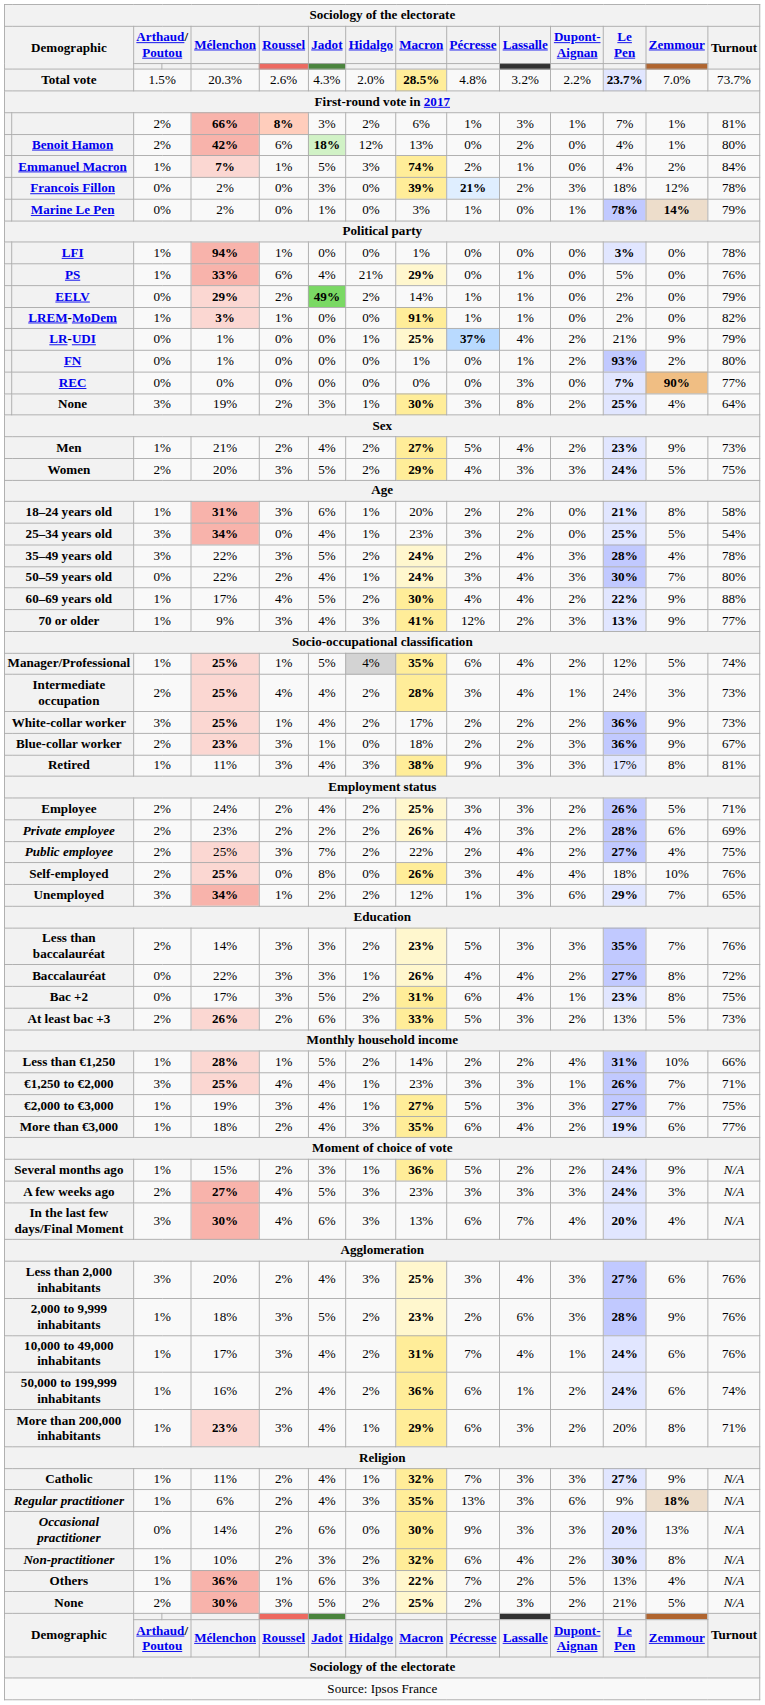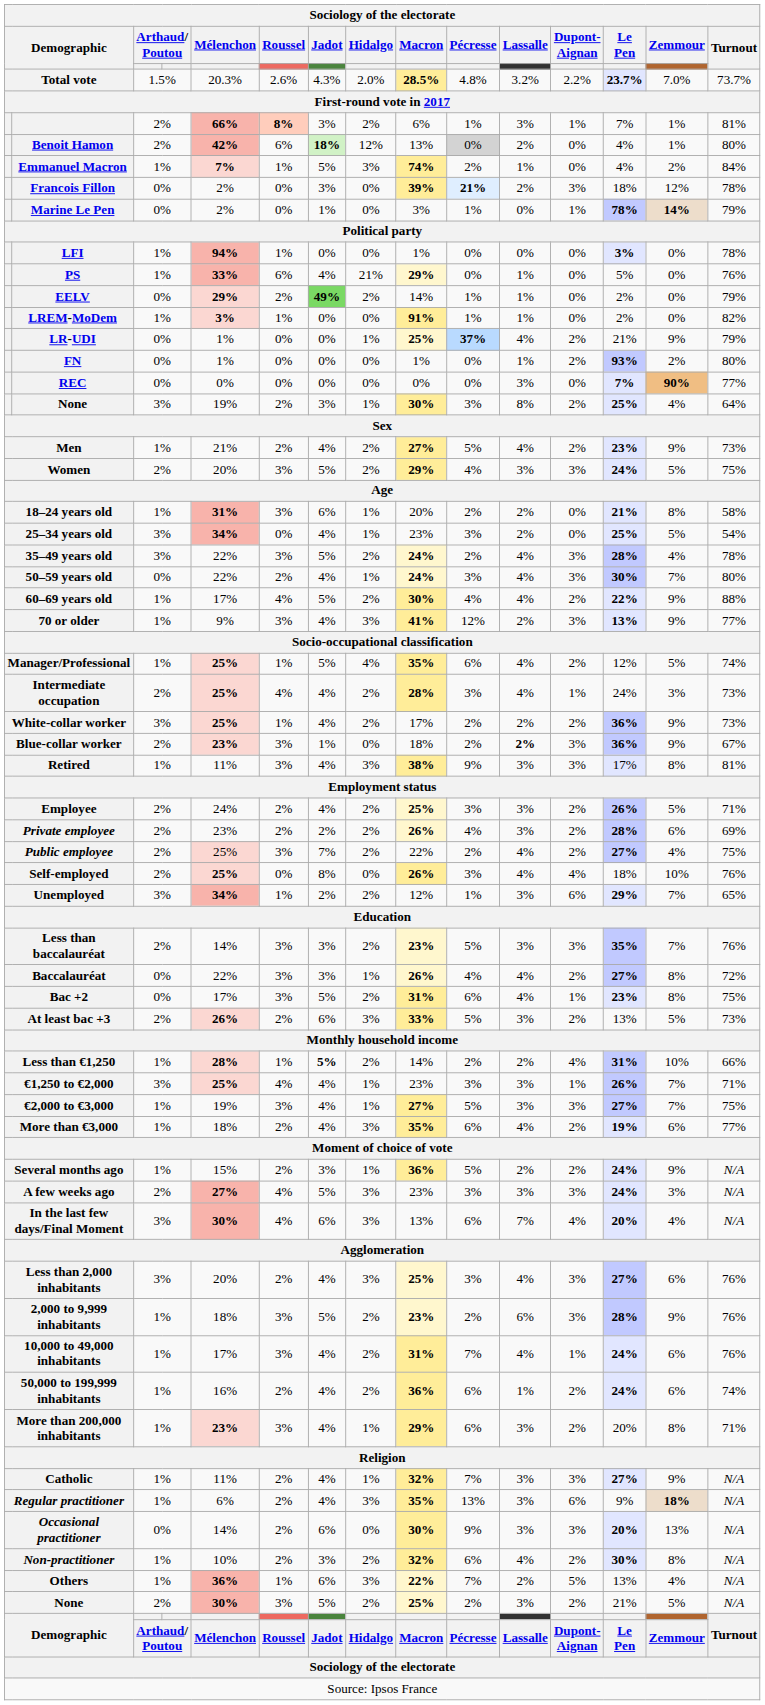Benoit Hamon | Pécresse: no background -> lightgrey background
Manager/Professional | Hidalgo: lightgrey background -> no background
Blue-collar worker | Lassalle: normal -> bold
Less than €1,250 | Jadot: normal -> bold
